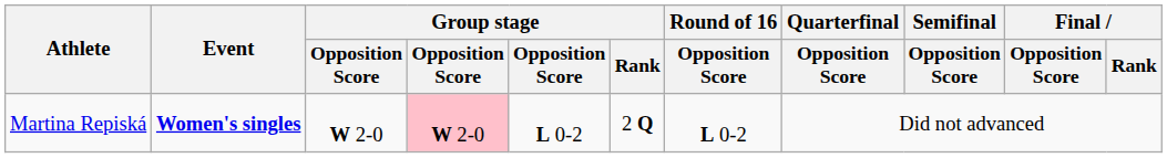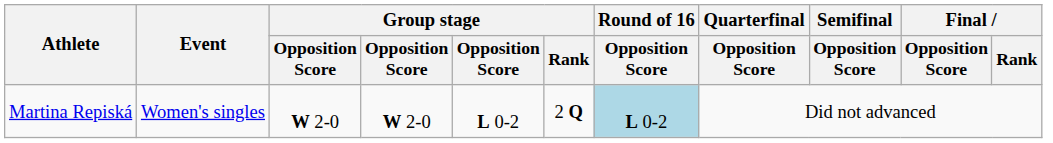Martina Repiská | Event: bold -> normal
Martina Repiská | column 4: pink background -> no background
Martina Repiská | Round of 16 / Opposition Score: no background -> lightblue background
